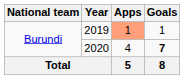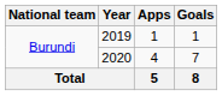2019 | Apps: lightsalmon background -> no background
2020 | Goals: bold -> normal
